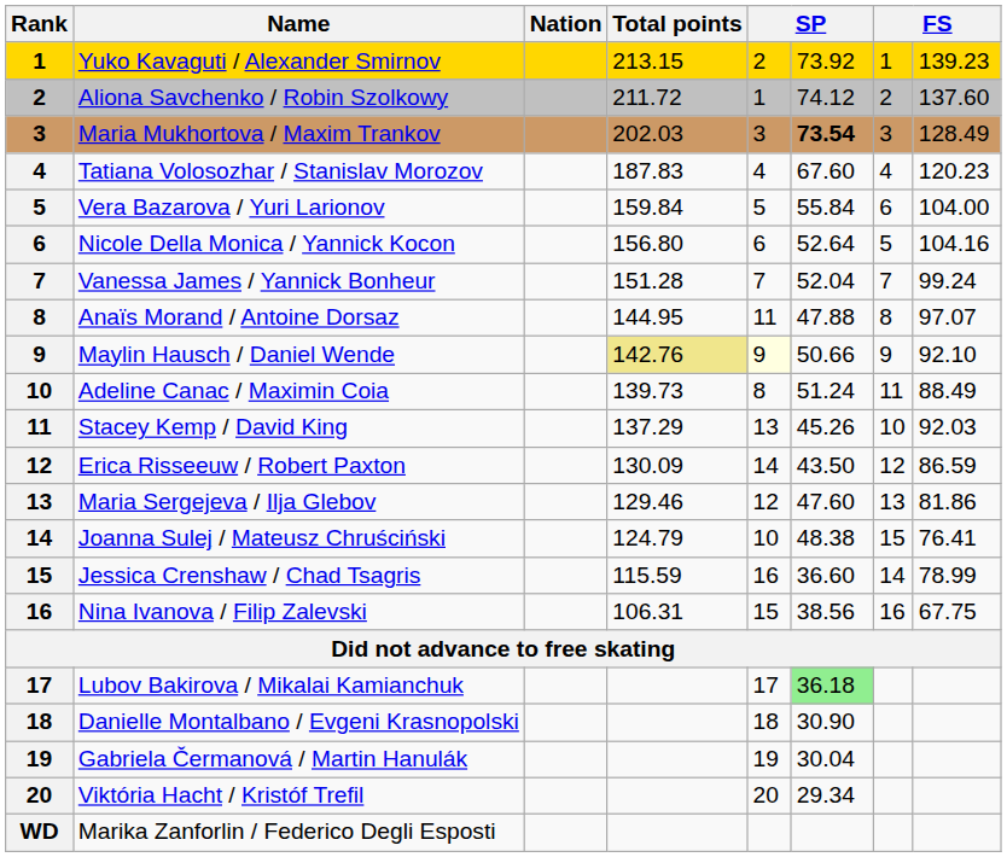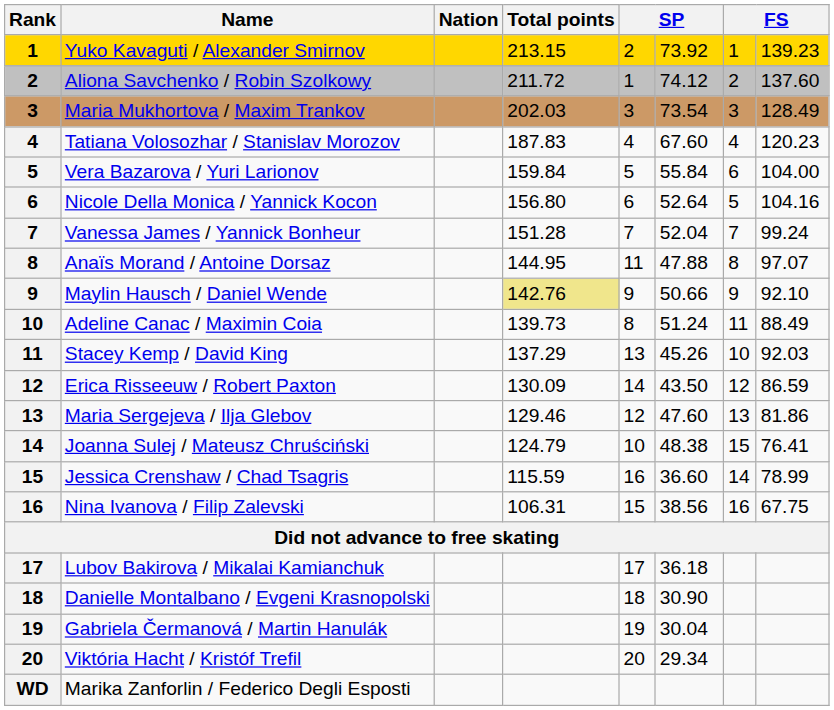Maria Mukhortova / Maxim Trankov | column 6: bold -> normal
Maylin Hausch / Daniel Wende | column 5: lightyellow background -> no background
Lubov Bakirova / Mikalai Kamianchuk | column 6: lightgreen background -> no background
